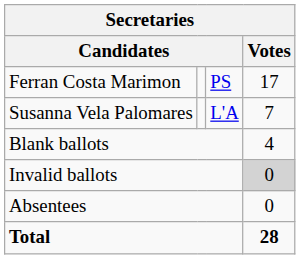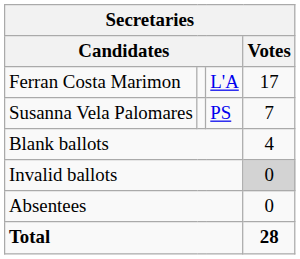Ferran Costa Marimon | column 3: PS -> L'A
Susanna Vela Palomares | column 3: L'A -> PS
